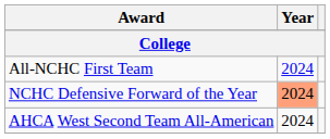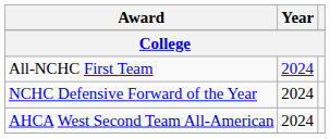NCHC Defensive Forward of the Year | Year: lightsalmon background -> no background
